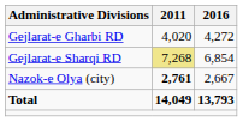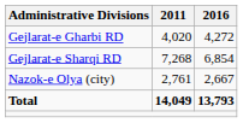Gejlarat-e Sharqi RD | 2011: khaki background -> no background
Nazok-e Olya (city) | 2011: bold -> normal
